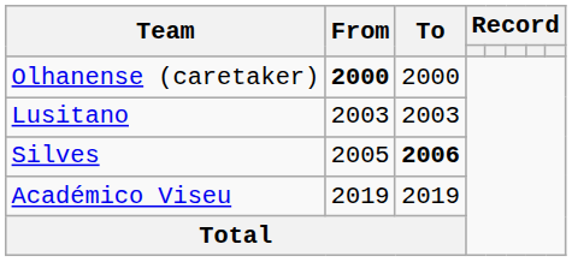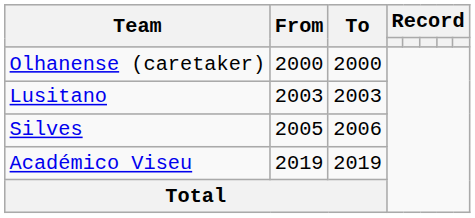Olhanense (caretaker) | From: bold -> normal
Silves | To: bold -> normal
